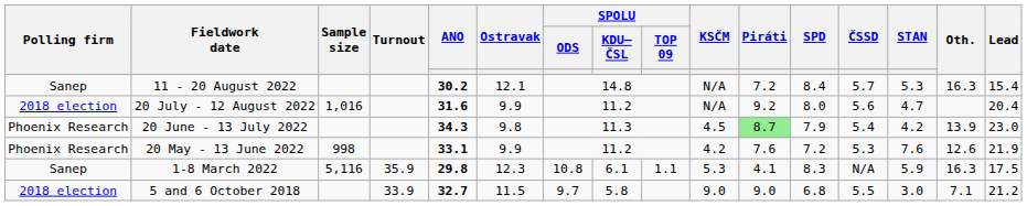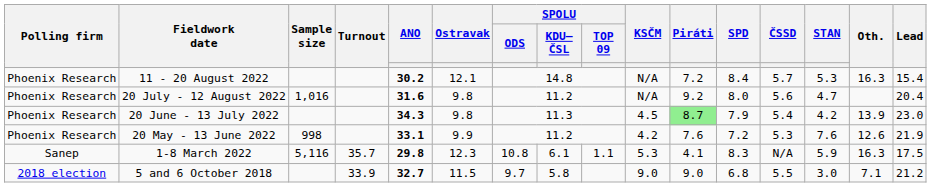11 - 20 August 2022 | Polling firm: Sanep -> Phoenix Research
20 July - 12 August 2022 | Polling firm: 2018 election -> Phoenix Research
20 July - 12 August 2022 | Ostravak: 9.9 -> 9.8
1-8 March 2022 | Turnout: 35.9 -> 35.7
